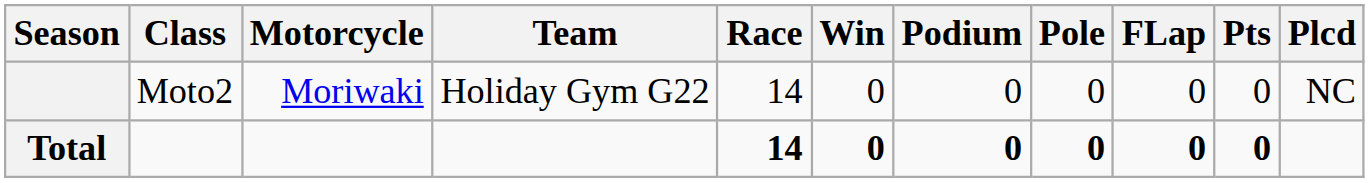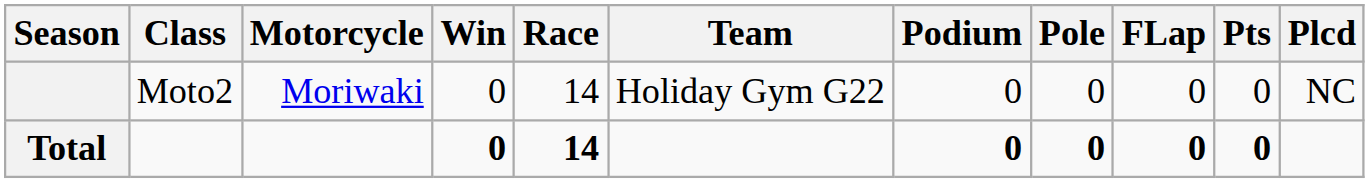columns swapped: Team <-> Win
